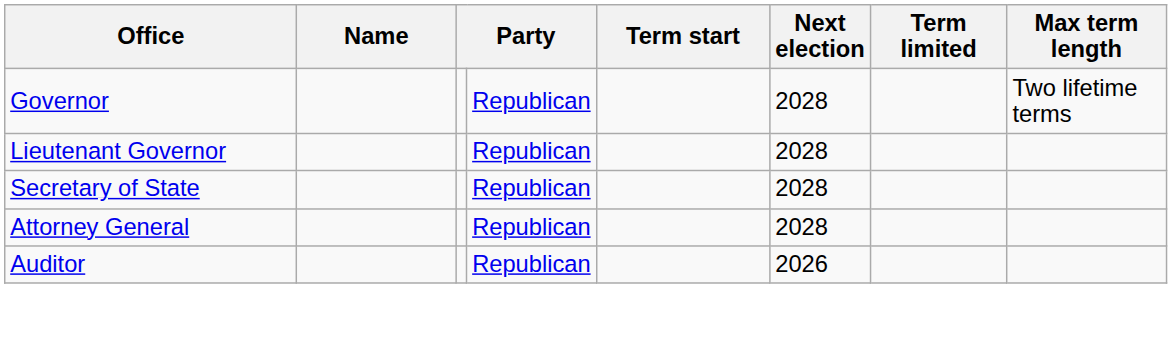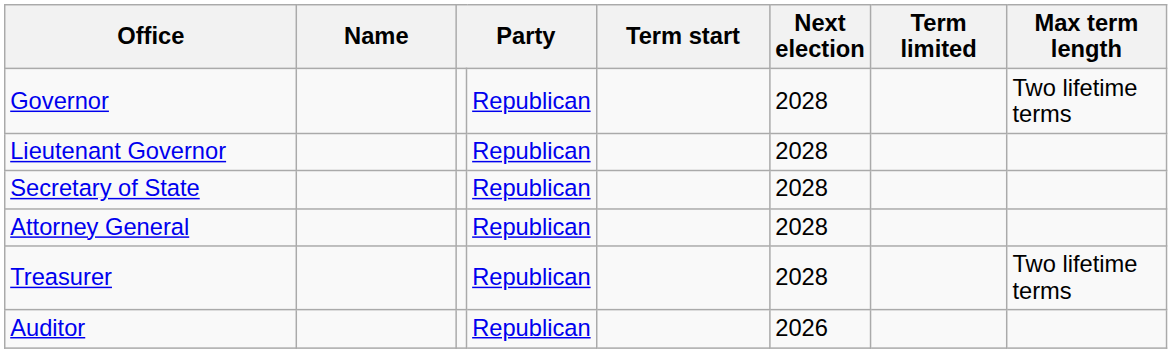+ row: Treasurer | Republican | 2028 | Two lifetime terms
